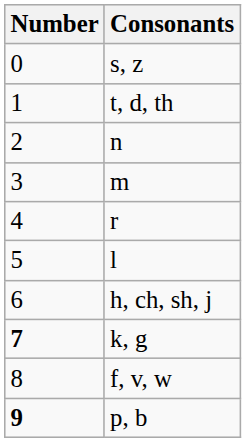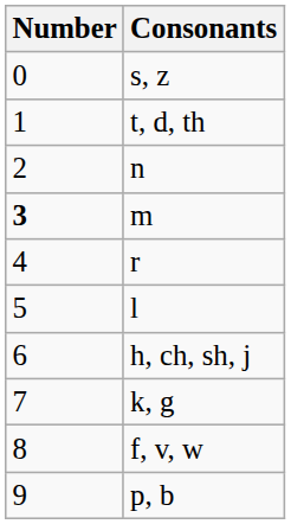m | Number: normal -> bold
k, g | Number: bold -> normal
p, b | Number: bold -> normal
